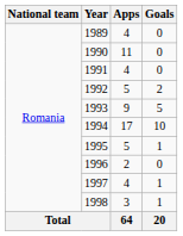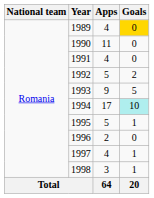1989 | Goals: no background -> gold background
1994 | Goals: no background -> paleturquoise background
